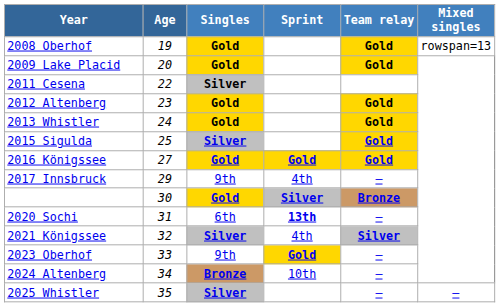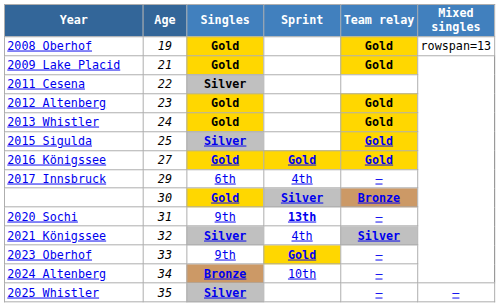2009 Lake Placid | Age: 20 -> 21
2017 Innsbruck | Singles: 9th -> 6th
2020 Sochi | Singles: 6th -> 9th
